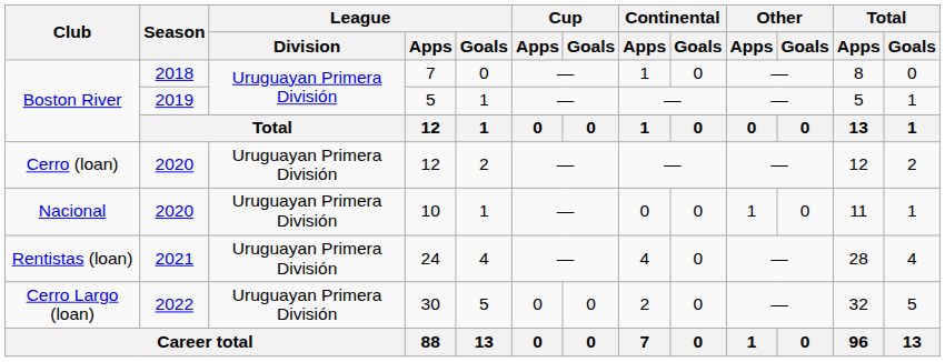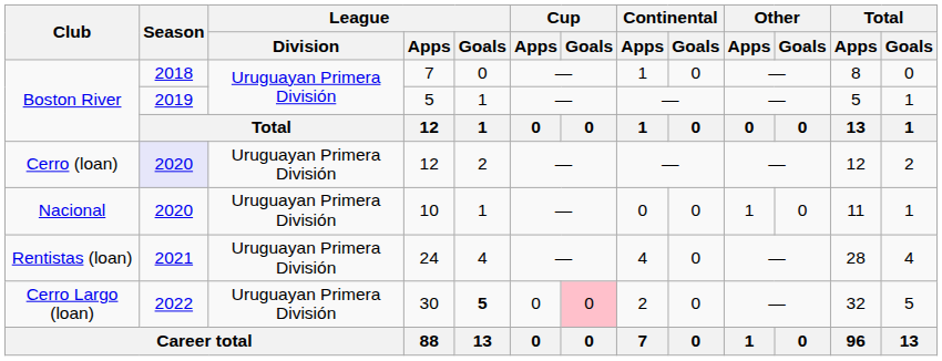Cerro (loan) / 12 | Season: no background -> lavender background
30 | League / Goals: normal -> bold
30 | Cup / Goals: no background -> pink background
